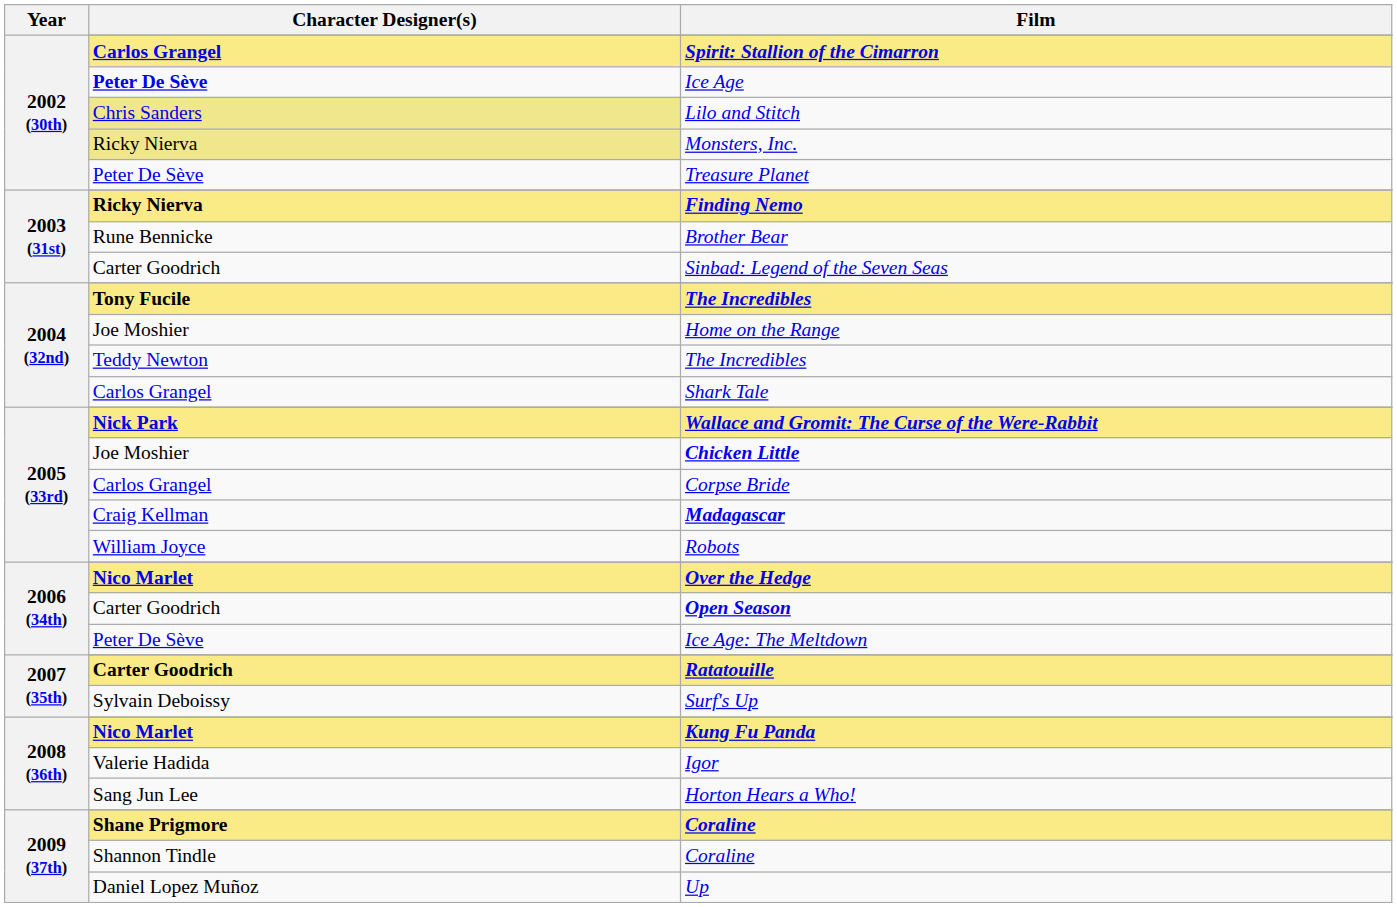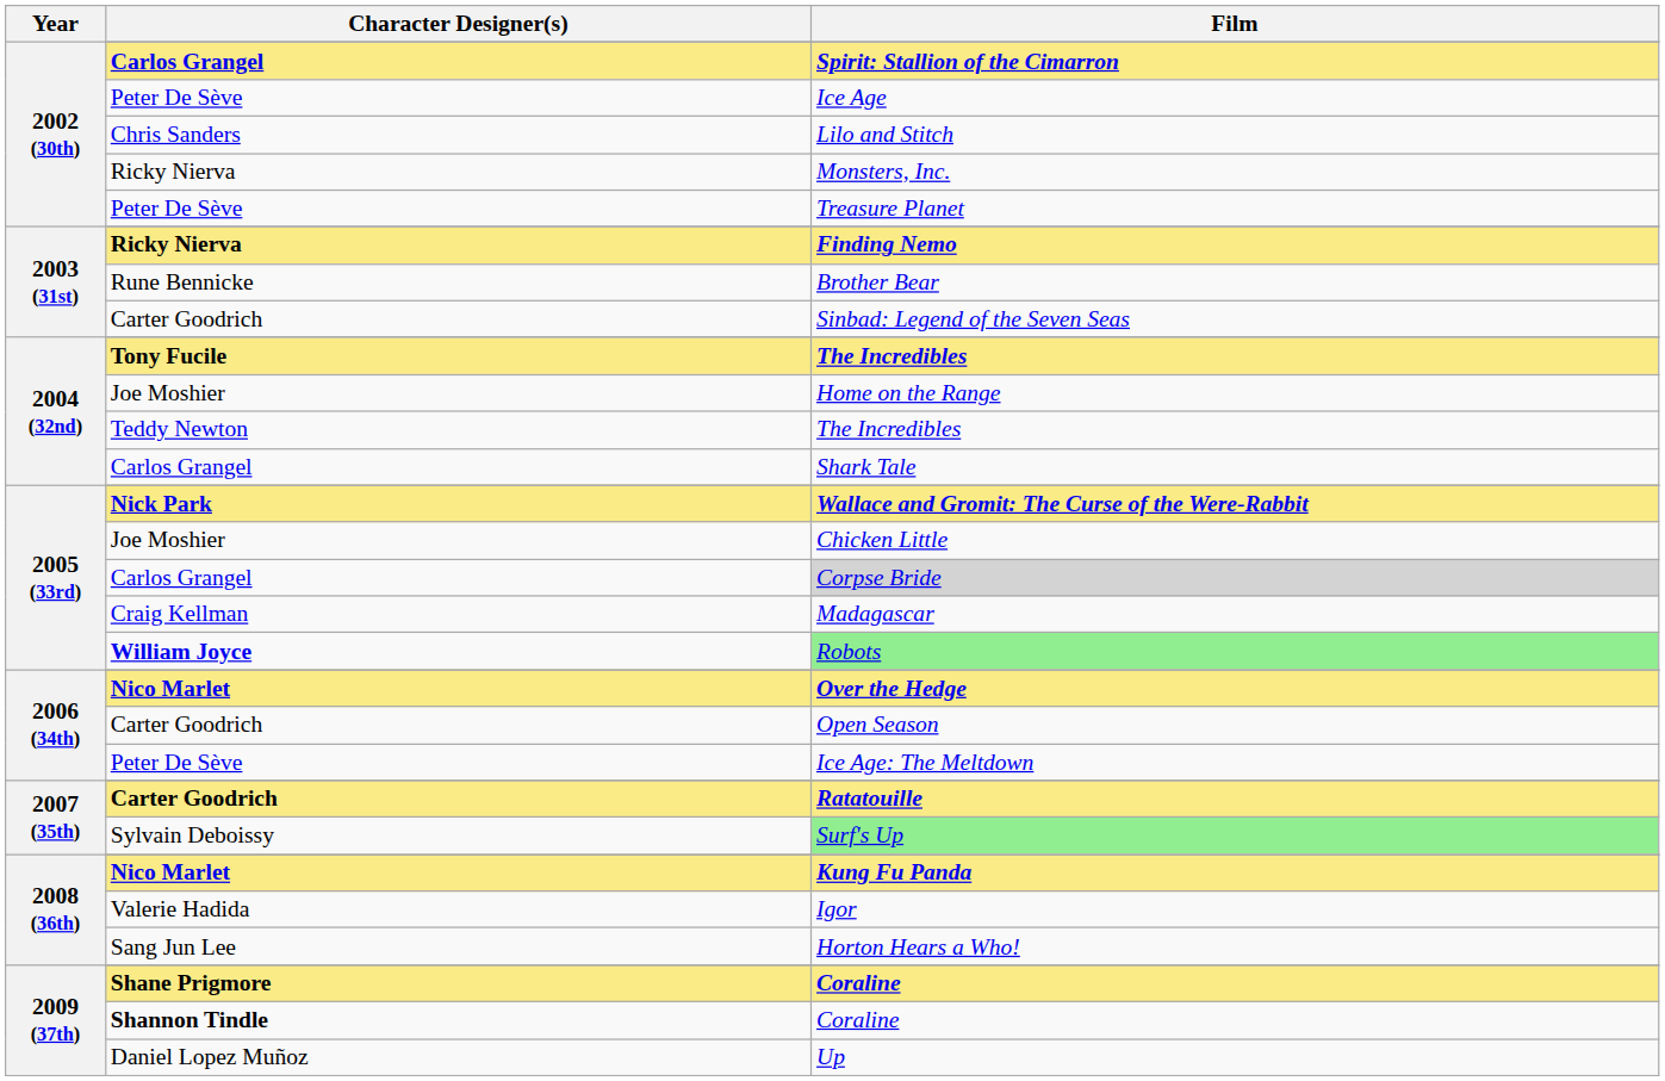Ice Age | Character Designer(s): bold -> normal
Lilo and Stitch | Character Designer(s): khaki background -> no background
Monsters, Inc. | Character Designer(s): khaki background -> no background
Chicken Little | Film: bold -> normal
Corpse Bride | Film: no background -> lightgrey background
Madagascar | Film: bold -> normal
Robots | Character Designer(s): normal -> bold
Robots | Film: no background -> lightgreen background
Open Season | Film: bold -> normal
Surf's Up | Film: no background -> lightgreen background
Shannon Tindle / Coraline | Character Designer(s): normal -> bold
